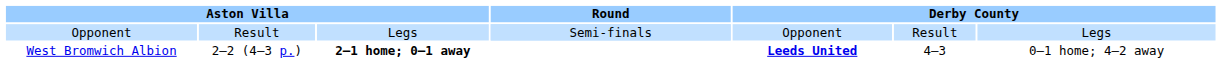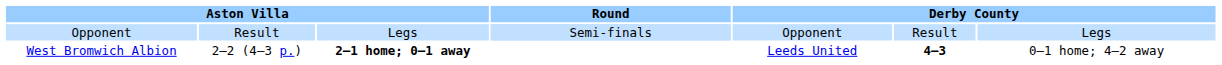West Bromwich Albion | column 5: bold -> normal
West Bromwich Albion | column 6: normal -> bold
